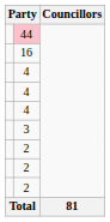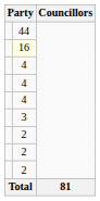44 | column 2: pink background -> no background
16 | column 2: no background -> lightyellow background
